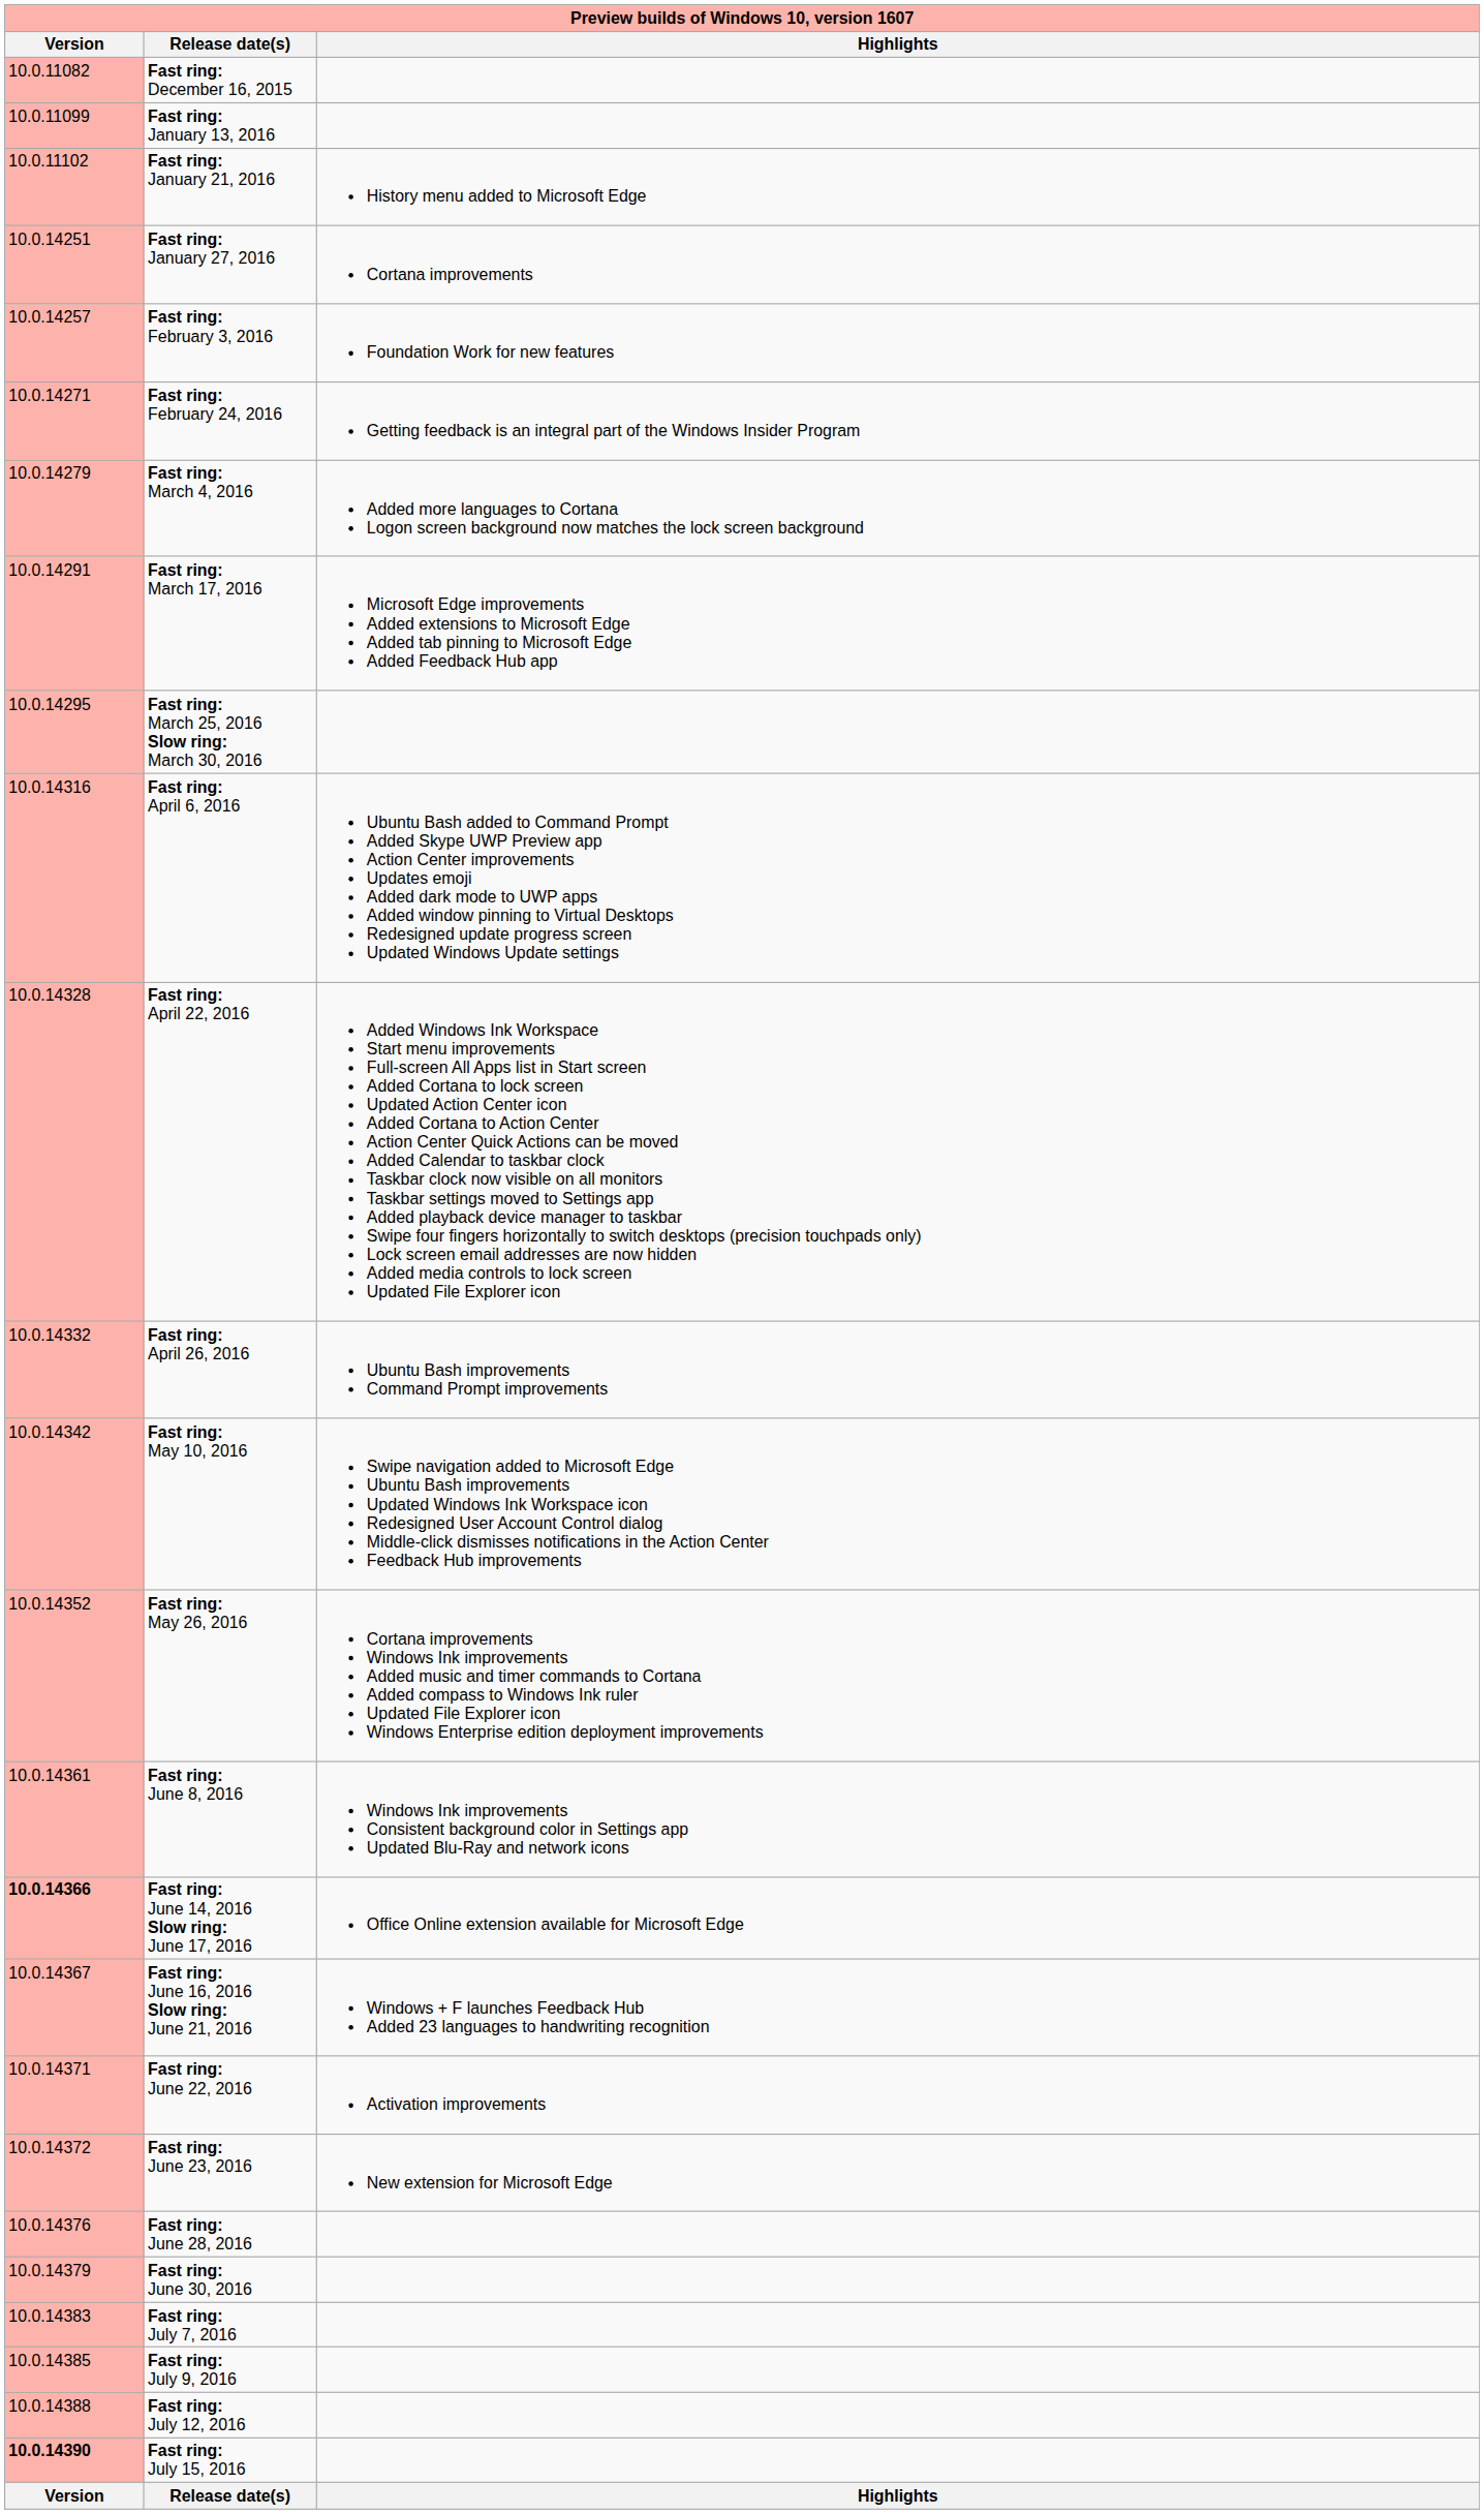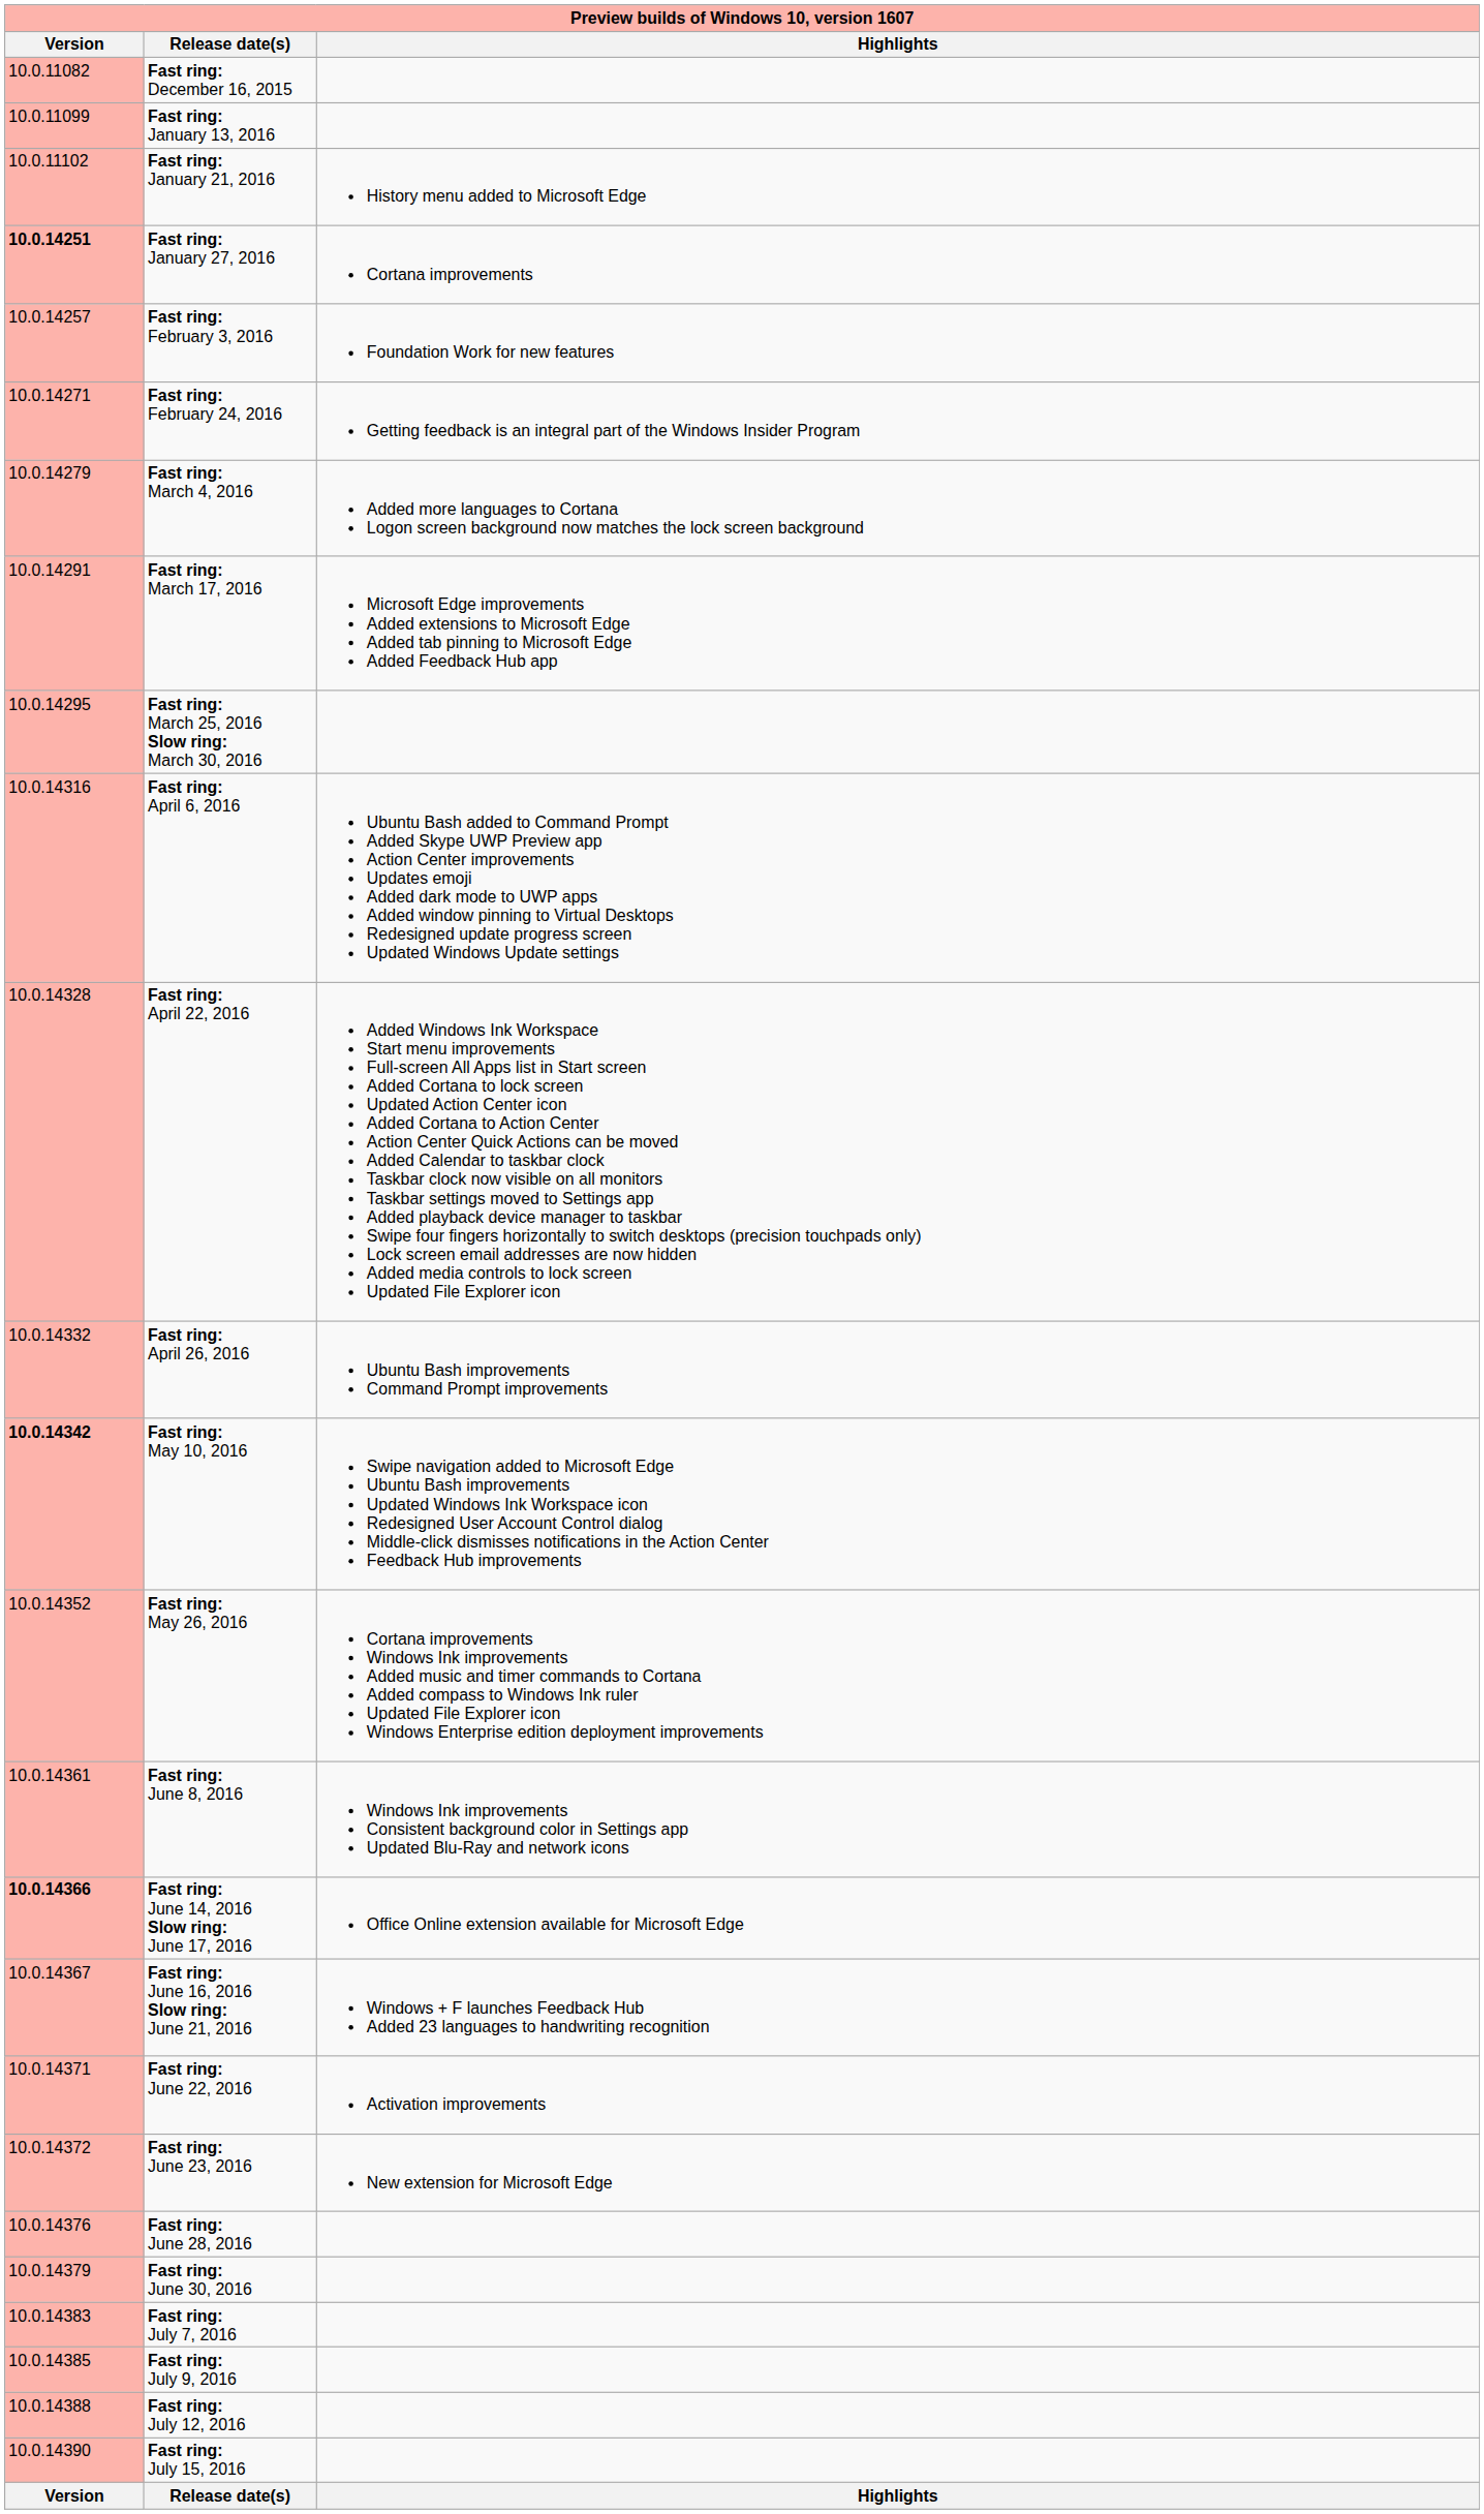Fast ring: January 27, 2016 | Version: normal -> bold
Fast ring: May 10, 2016 | Version: normal -> bold
Fast ring: July 15, 2016 | Version: bold -> normal
